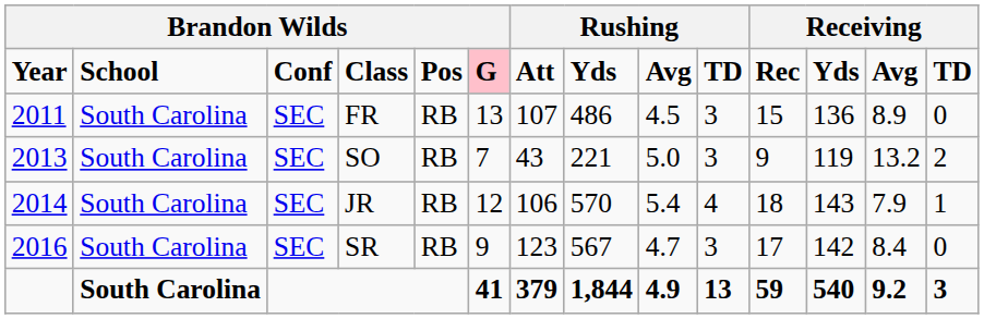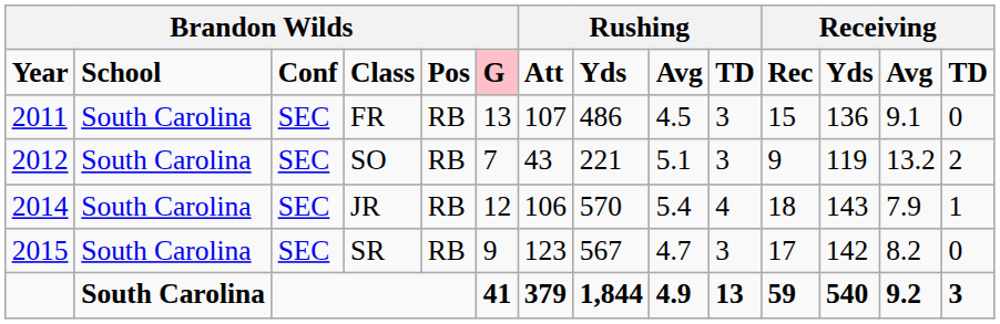FR | column 13: 8.9 -> 9.1
SO | column 1: 2013 -> 2012
SO | column 9: 5.0 -> 5.1
SR | column 1: 2016 -> 2015
SR | column 13: 8.4 -> 8.2
